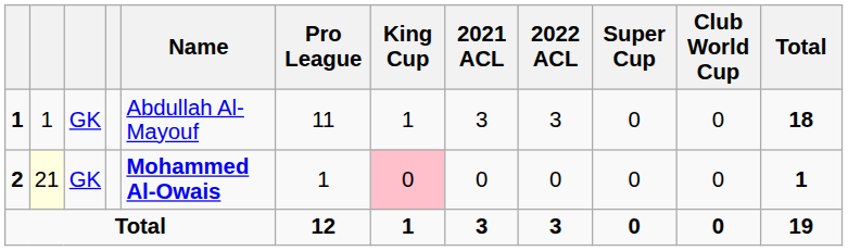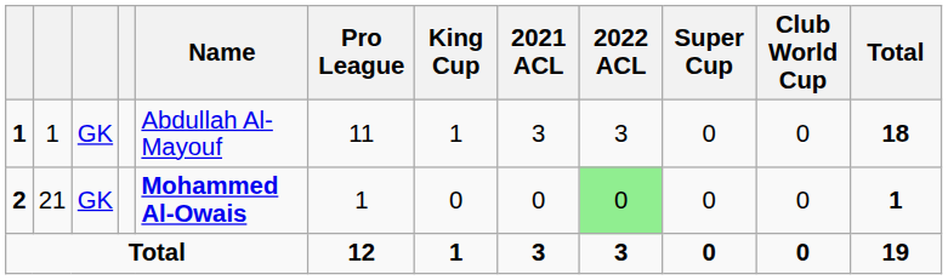2 | column 2: lightyellow background -> no background
2 | King Cup: pink background -> no background
2 | 2022 ACL: no background -> lightgreen background
